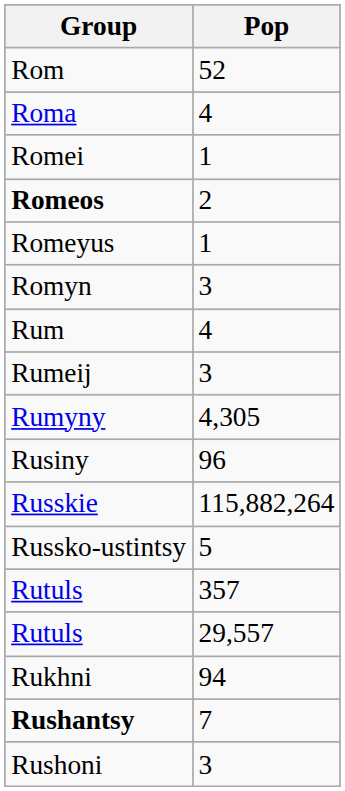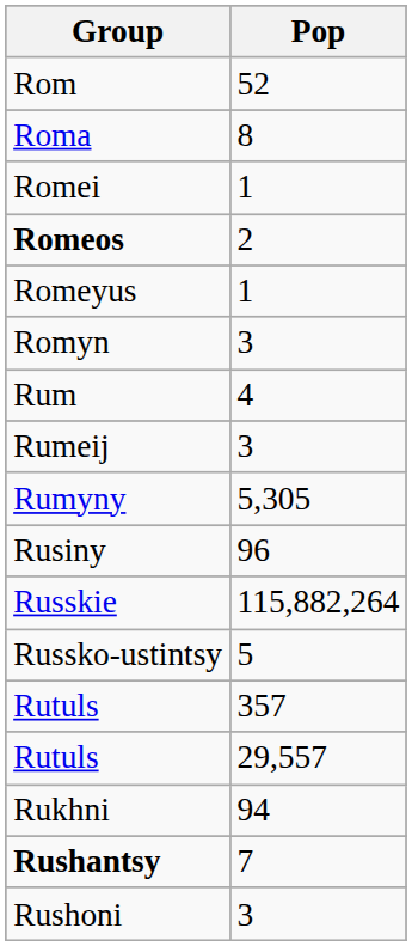row 3 | Pop: 4 -> 8
row 10 | Pop: 4,305 -> 5,305
